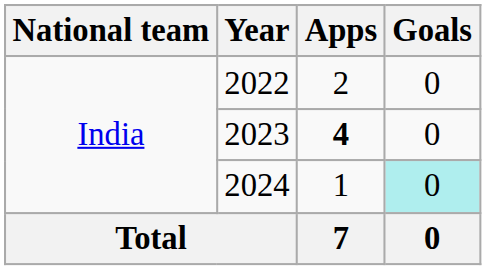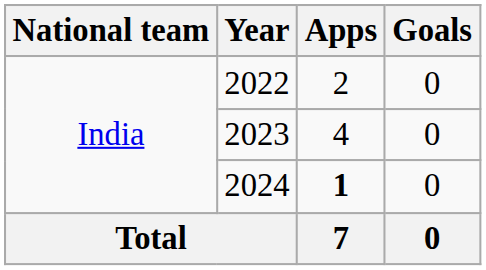2023 | Apps: bold -> normal
2024 | Apps: normal -> bold
2024 | Goals: paleturquoise background -> no background
